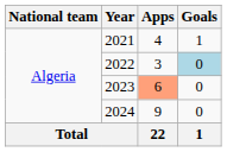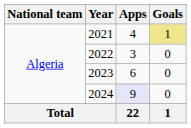2021 | Goals: no background -> khaki background
2022 | Goals: lightblue background -> no background
2023 | Apps: lightsalmon background -> no background
2024 | Apps: no background -> lavender background
